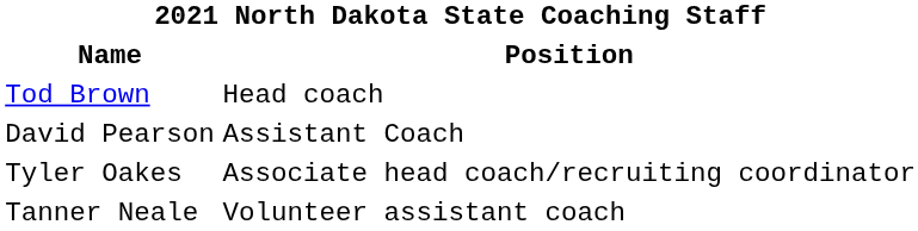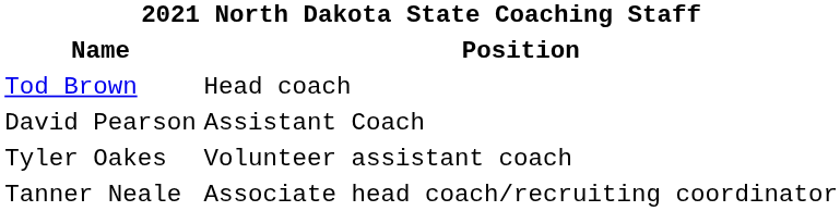Tyler Oakes | Position: Associate head coach/recruiting coordinator -> Volunteer assistant coach
Tanner Neale | Position: Volunteer assistant coach -> Associate head coach/recruiting coordinator
